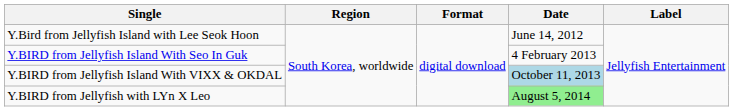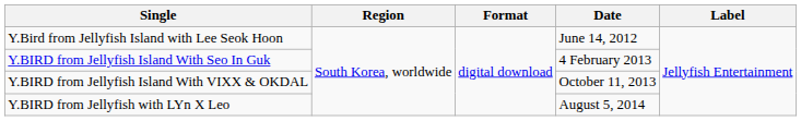Y.BIRD from Jellyfish Island With VIXX & OKDAL | Date: lightblue background -> no background
Y.BIRD from Jellyfish with LYn X Leo | Date: lightgreen background -> no background
